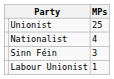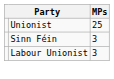- row: Nationalist | 4
Labour Unionist | MPs: 1 -> 3
